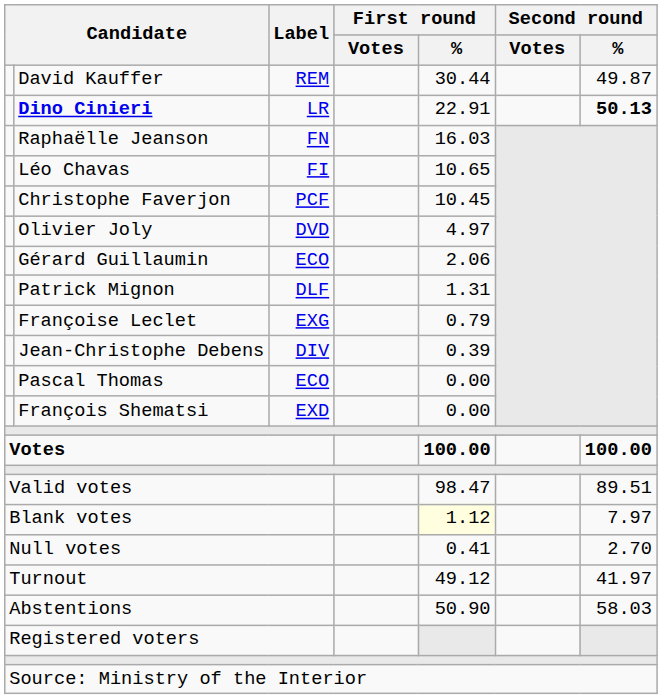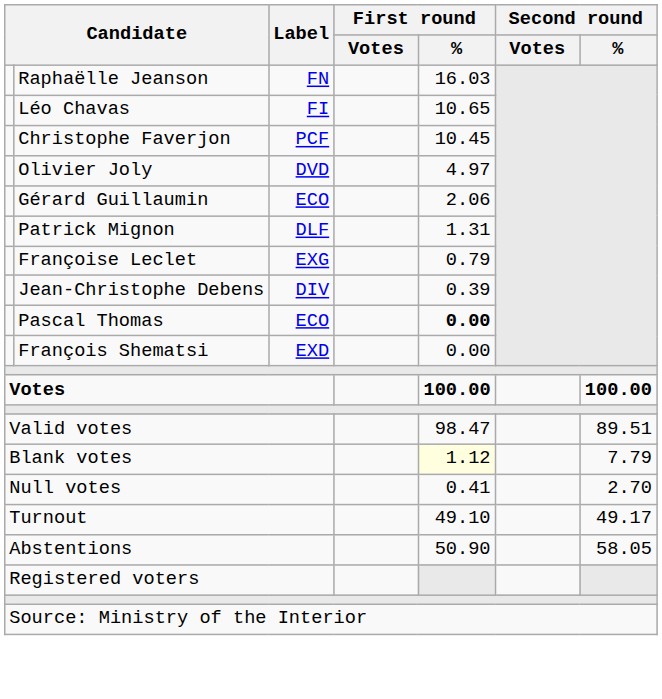- row: David Kauffer | REM | 30.44 | 49.87
- row: Dino Cinieri | LR | 22.91 | 50.13
Pascal Thomas | First round / %: normal -> bold
Blank votes | Second round / %: 7.97 -> 7.79
Turnout | First round / %: 49.12 -> 49.10
Turnout | Second round / %: 41.97 -> 49.17
Abstentions | Second round / %: 58.03 -> 58.05
